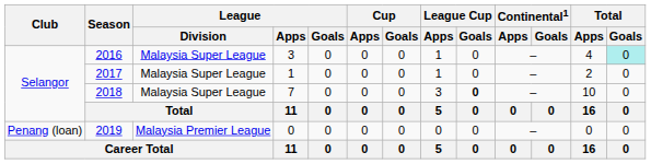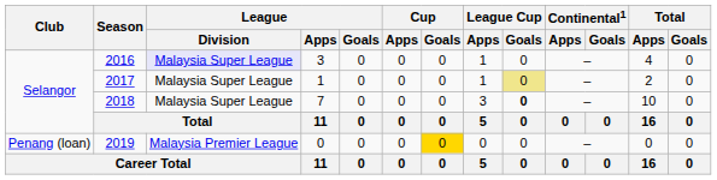2016 | League / Division: no background -> lavender background
2016 | Total / Goals: paleturquoise background -> no background
2017 | League Cup / Goals: no background -> khaki background
2019 | Cup / Goals: no background -> gold background
